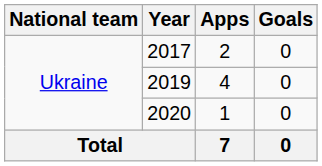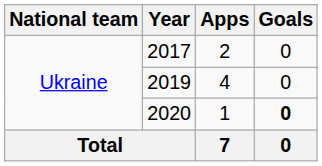2020 | Goals: normal -> bold
